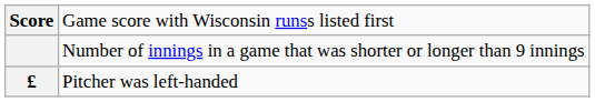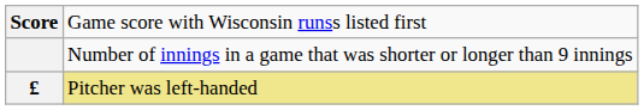£ | column 2: no background -> khaki background
